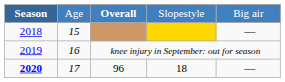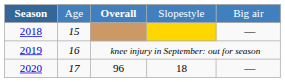96 | Season: bold -> normal
